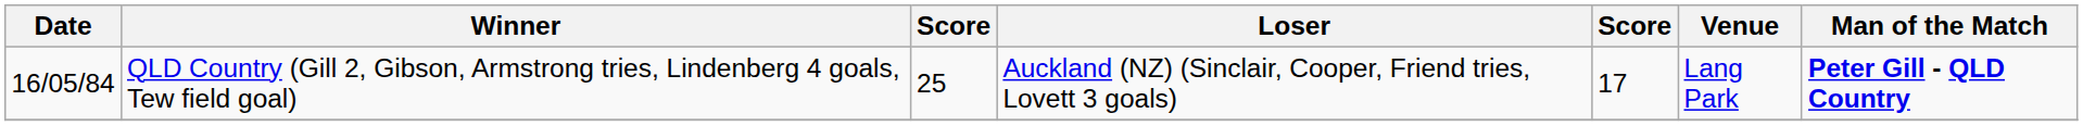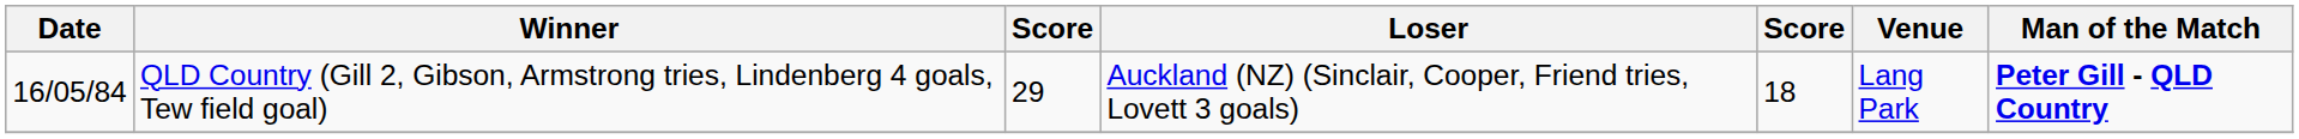row 2 | column 3: 25 -> 29
row 2 | column 5: 17 -> 18
